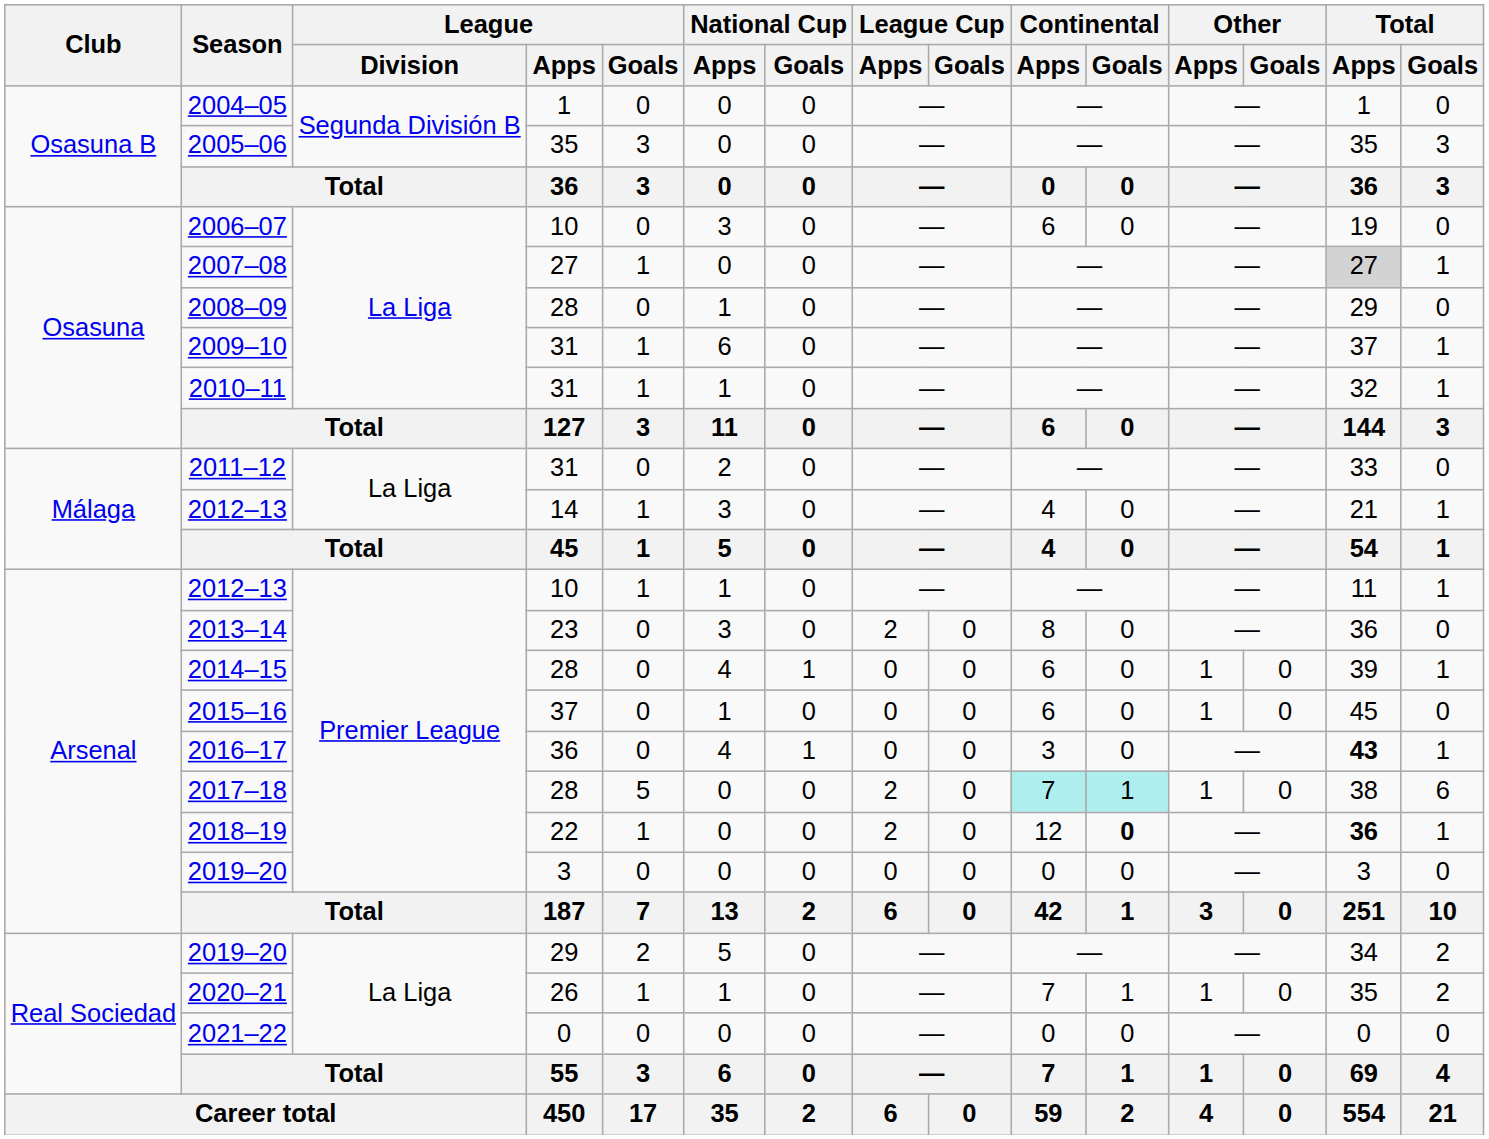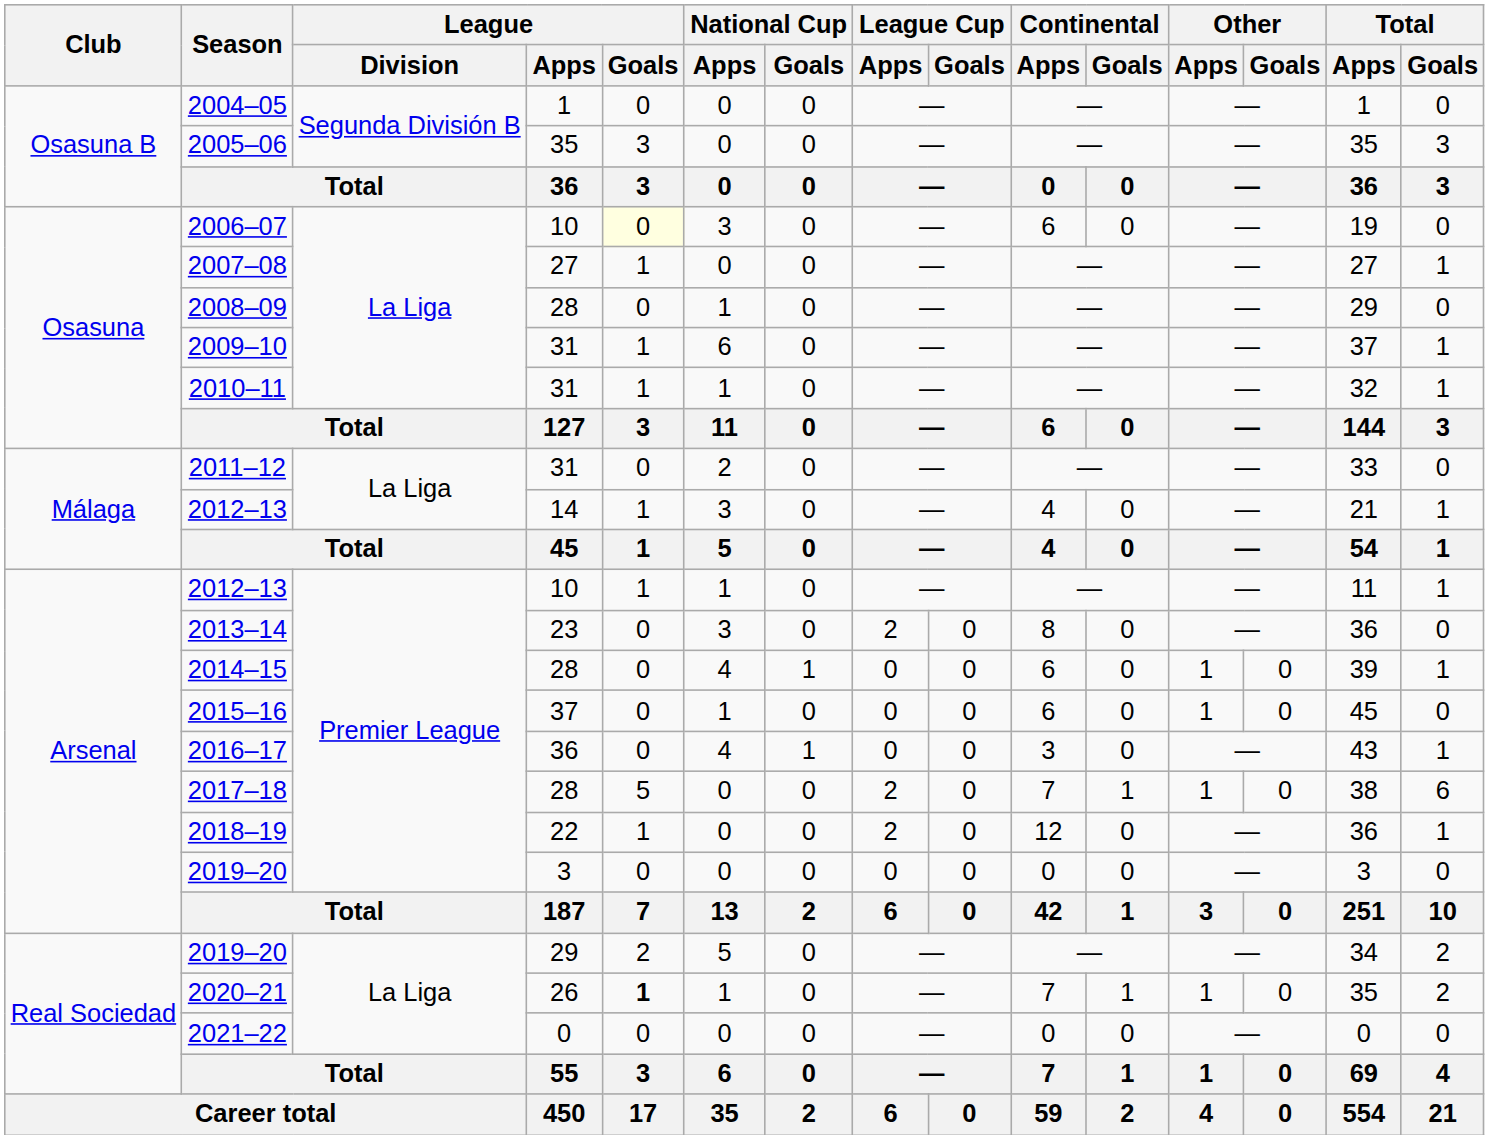2006–07 | League / Goals: no background -> lightyellow background
2007–08 | Total / Apps: lightgrey background -> no background
2016–17 | Total / Apps: bold -> normal
2017–18 | Continental / Apps: paleturquoise background -> no background
2017–18 | Continental / Goals: paleturquoise background -> no background
2018–19 | Continental / Goals: bold -> normal
2018–19 | Total / Apps: bold -> normal
2020–21 | League / Goals: normal -> bold
